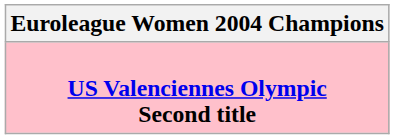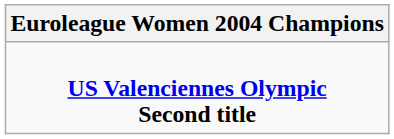row 2 | column 1: pink background -> no background
